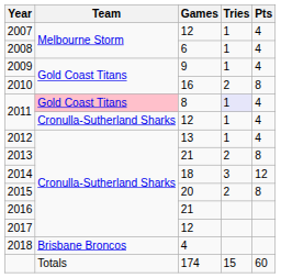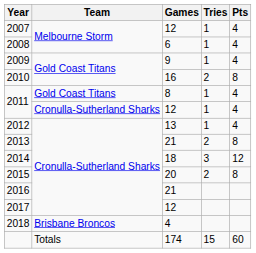2011 / 8 | Team: pink background -> no background
2011 / 8 | Tries: lavender background -> no background
